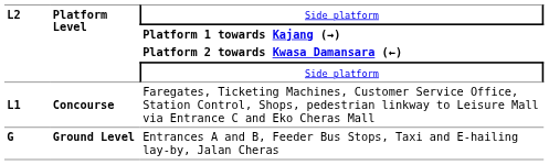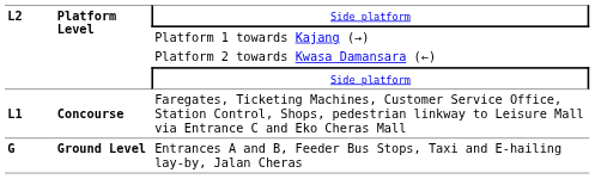Platform 1 towards Kajang (→) | column 3: bold -> normal
Platform 2 towards Kwasa Damansara (←) | column 3: bold -> normal
